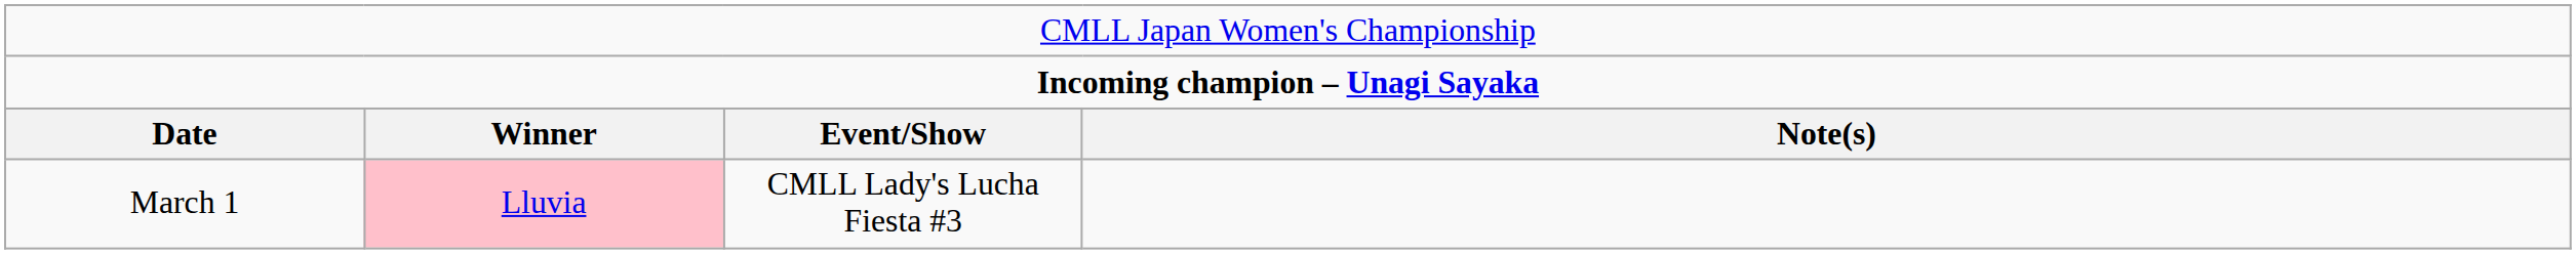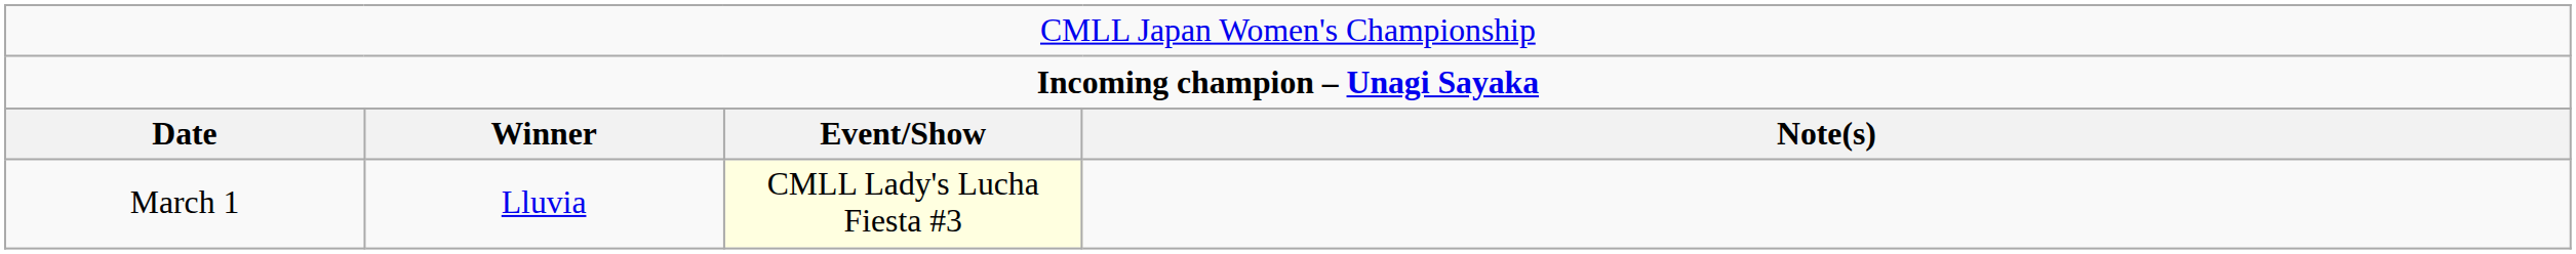March 1 | column 2: pink background -> no background
March 1 | column 3: no background -> lightyellow background
